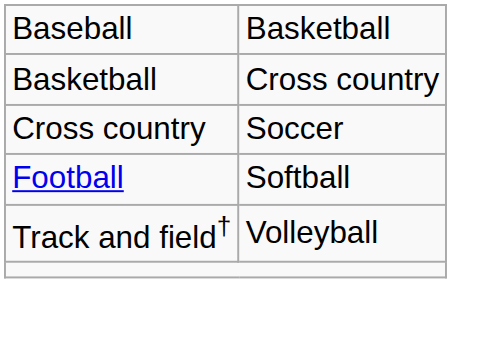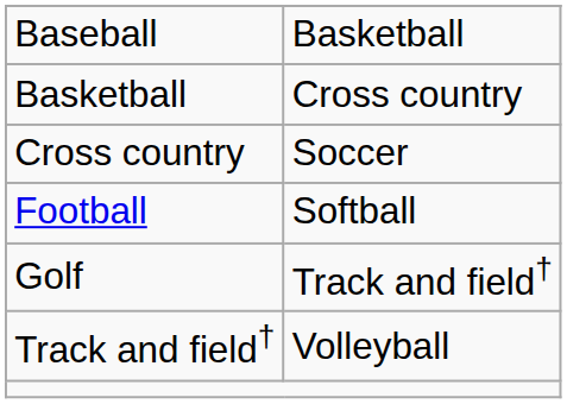+ row: Golf | Track and field†
